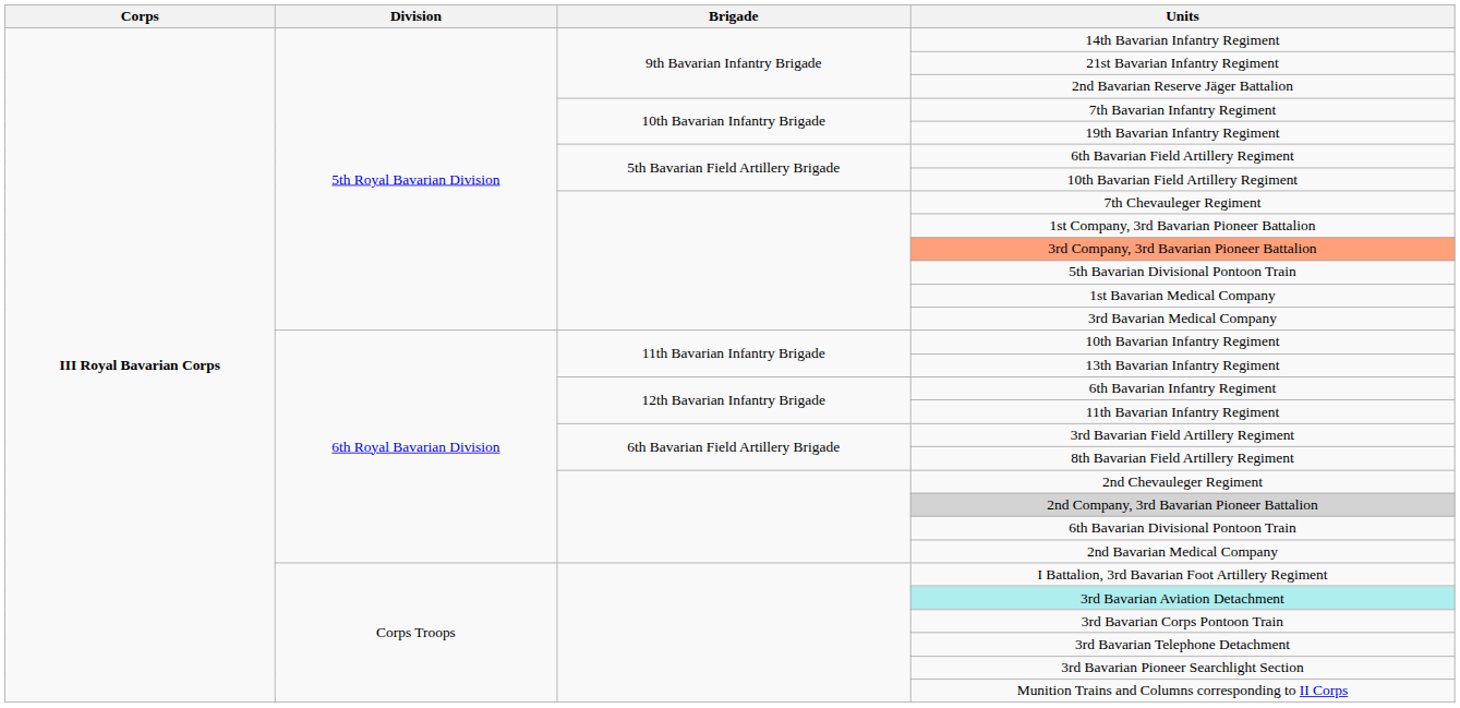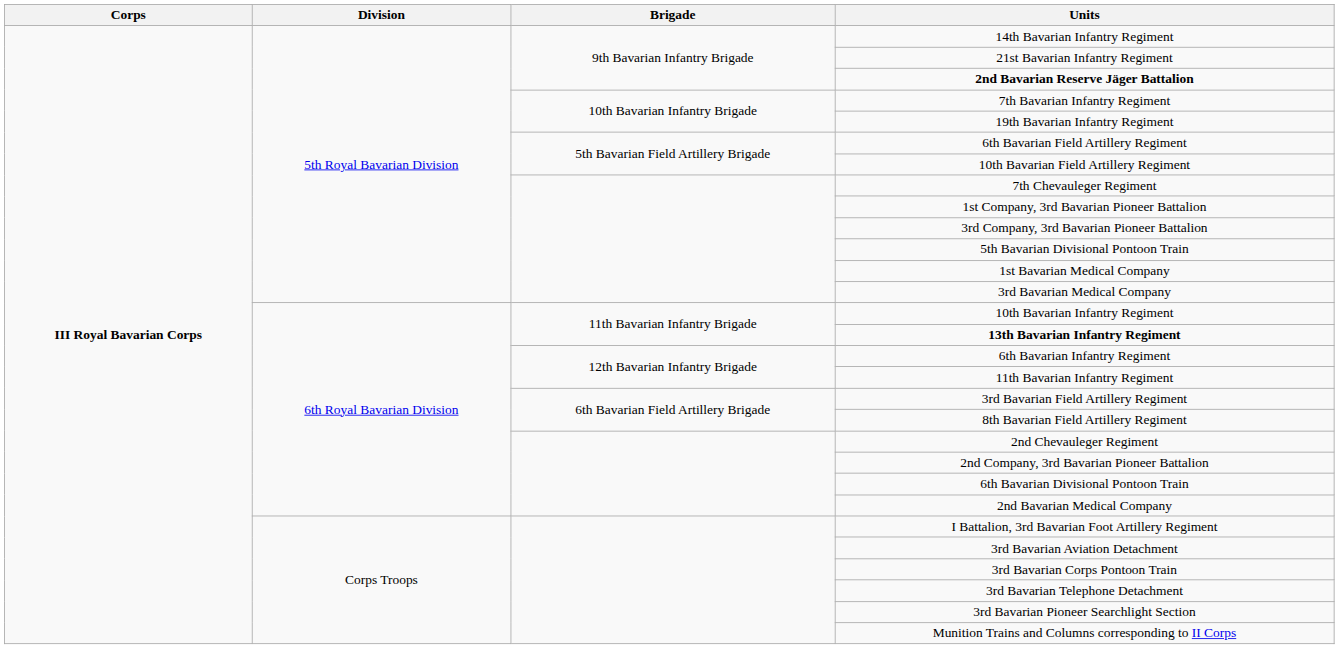2nd Bavarian Reserve Jäger Battalion | Units: normal -> bold
3rd Company, 3rd Bavarian Pioneer Battalion | Units: lightsalmon background -> no background
13th Bavarian Infantry Regiment | Units: normal -> bold
2nd Company, 3rd Bavarian Pioneer Battalion | Units: lightgrey background -> no background
3rd Bavarian Aviation Detachment | Units: paleturquoise background -> no background
